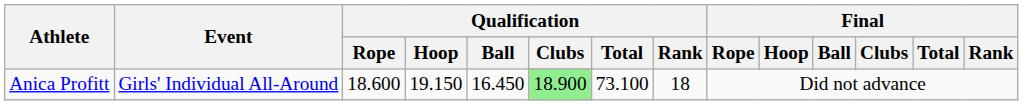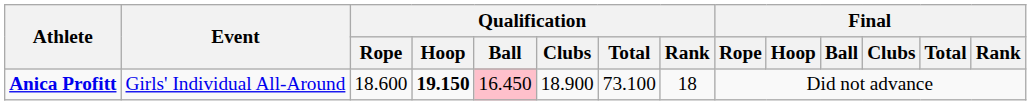row 3 | Athlete: normal -> bold
row 3 | Qualification / Hoop: normal -> bold
row 3 | Qualification / Ball: no background -> pink background
row 3 | Qualification / Clubs: lightgreen background -> no background
